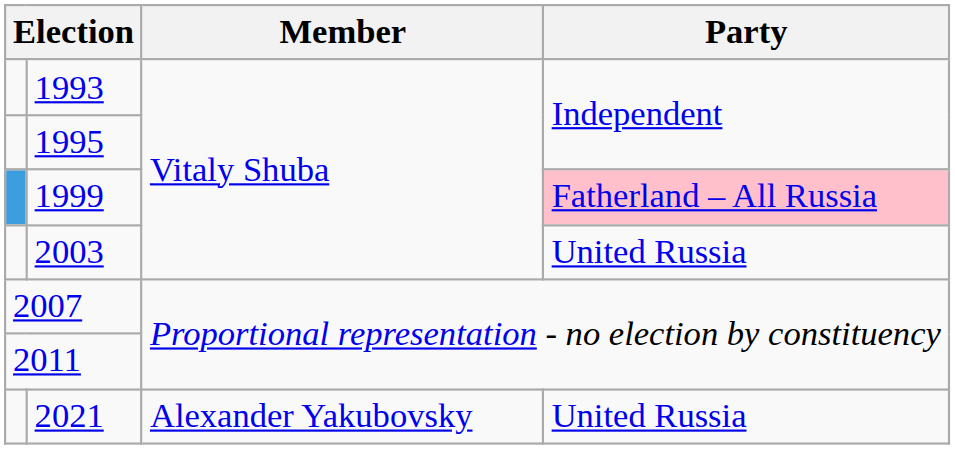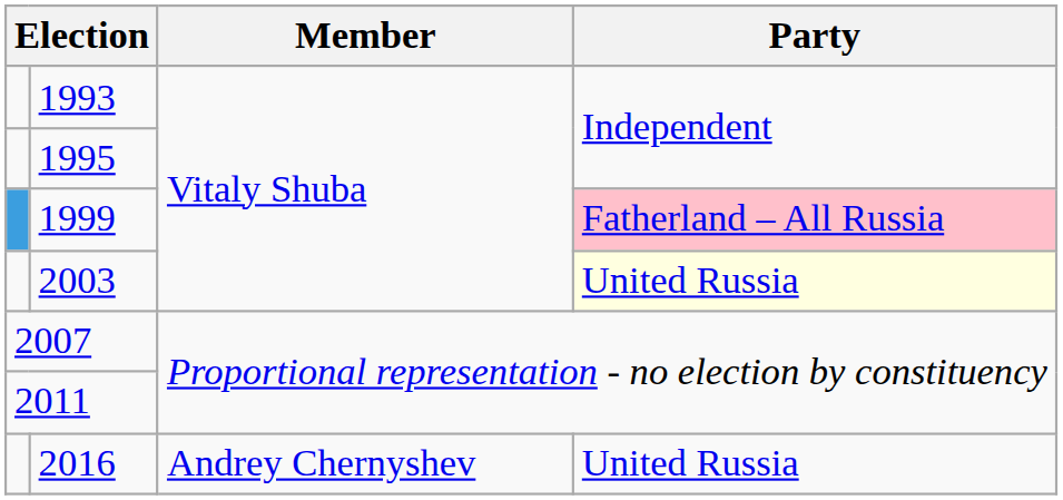2003 | Party: no background -> lightyellow background
+ row: 2016 | Andrey Chernyshev | United Russia
- row: 2021 | Alexander Yakubovsky | United Russia
